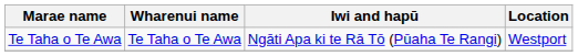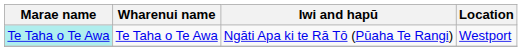row 2 | Marae name: no background -> paleturquoise background
